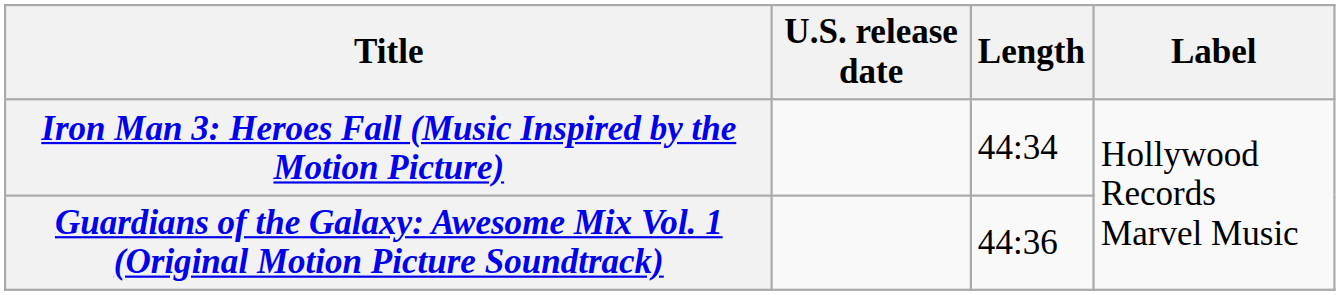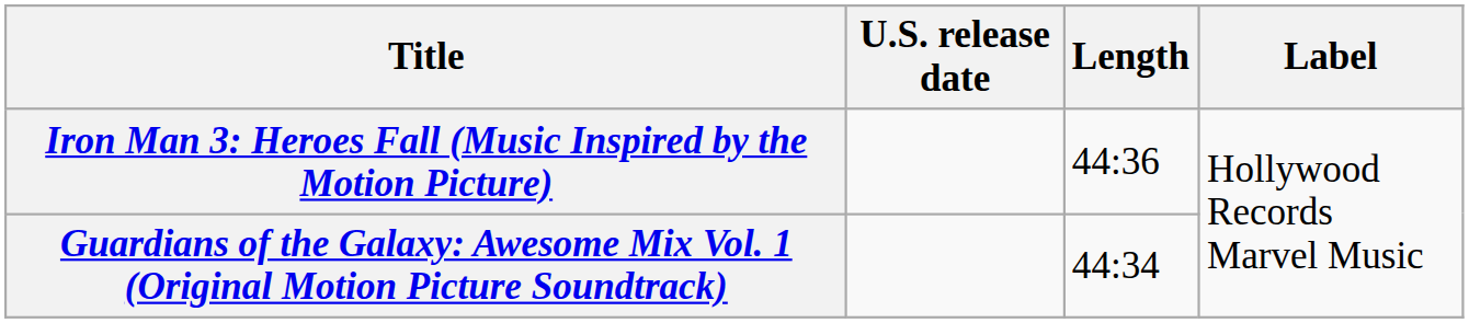row 2 | Length: 44:34 -> 44:36
row 3 | Length: 44:36 -> 44:34
